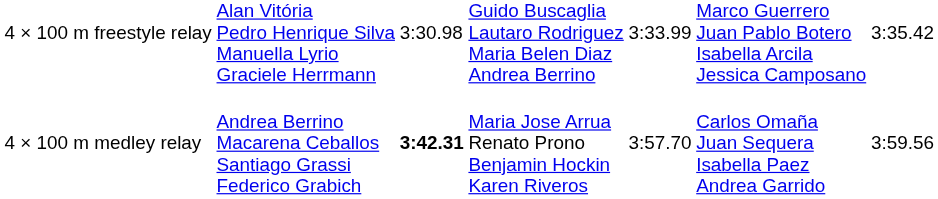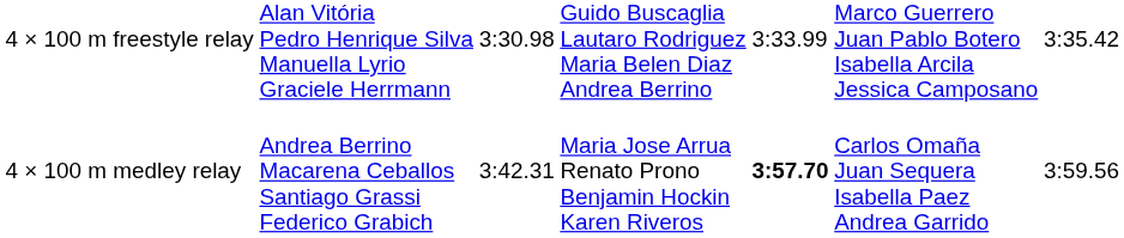4 × 100 m medley relay | column 3: bold -> normal
4 × 100 m medley relay | column 5: normal -> bold
